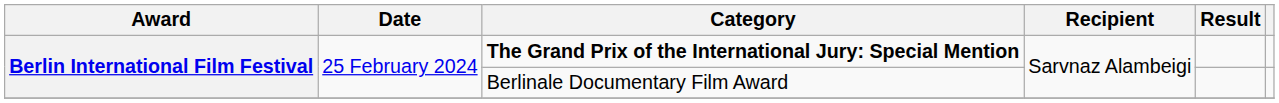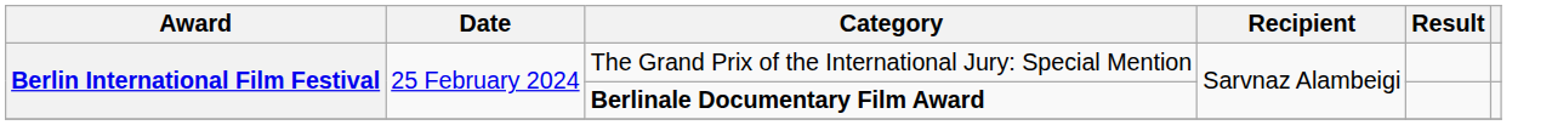The Grand Prix of the International Jury: Special Mention | Category: bold -> normal
Berlinale Documentary Film Award | Category: normal -> bold
